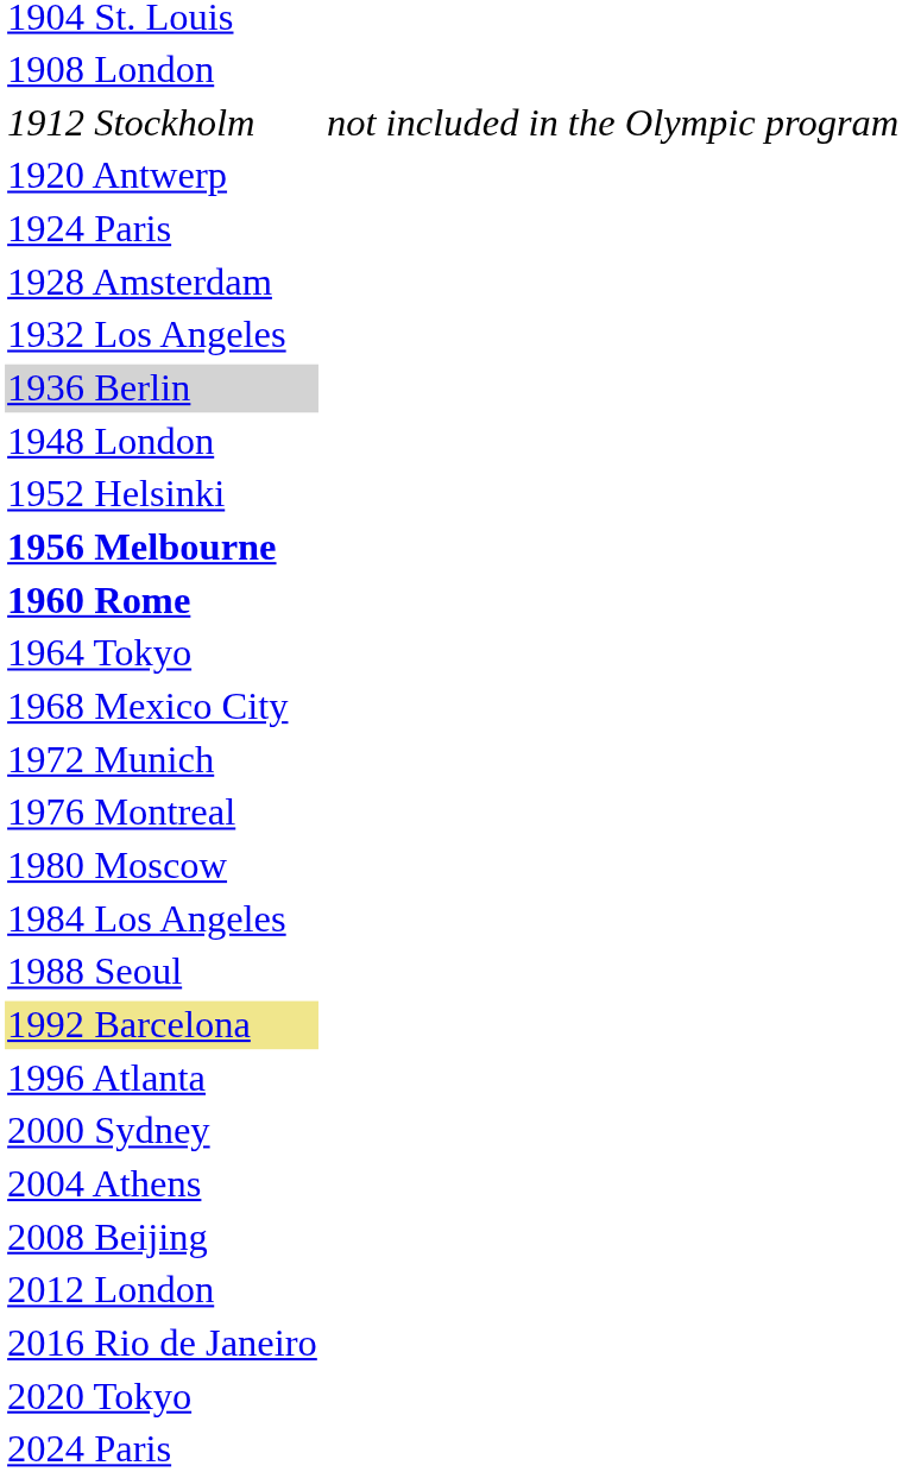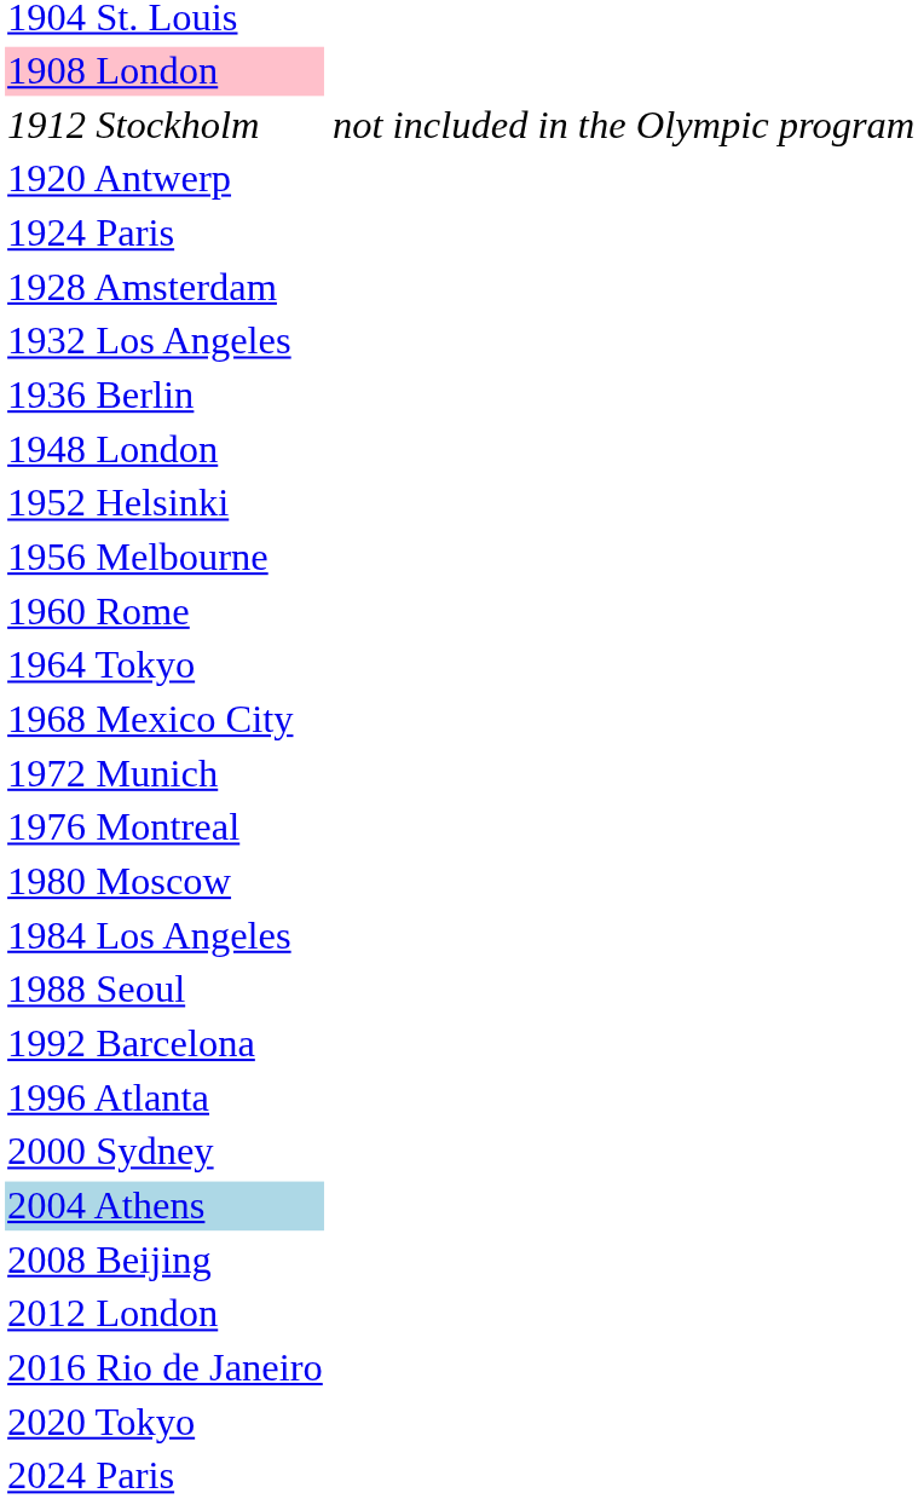1908 London | column 1: no background -> pink background
1936 Berlin | column 1: lightgrey background -> no background
1956 Melbourne | column 1: bold -> normal
1960 Rome | column 1: bold -> normal
1992 Barcelona | column 1: khaki background -> no background
2004 Athens | column 1: no background -> lightblue background
